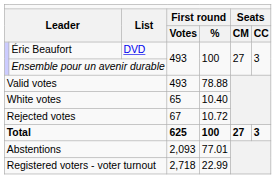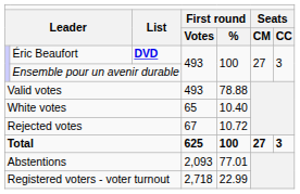Éric Beaufort | column 3: normal -> bold
